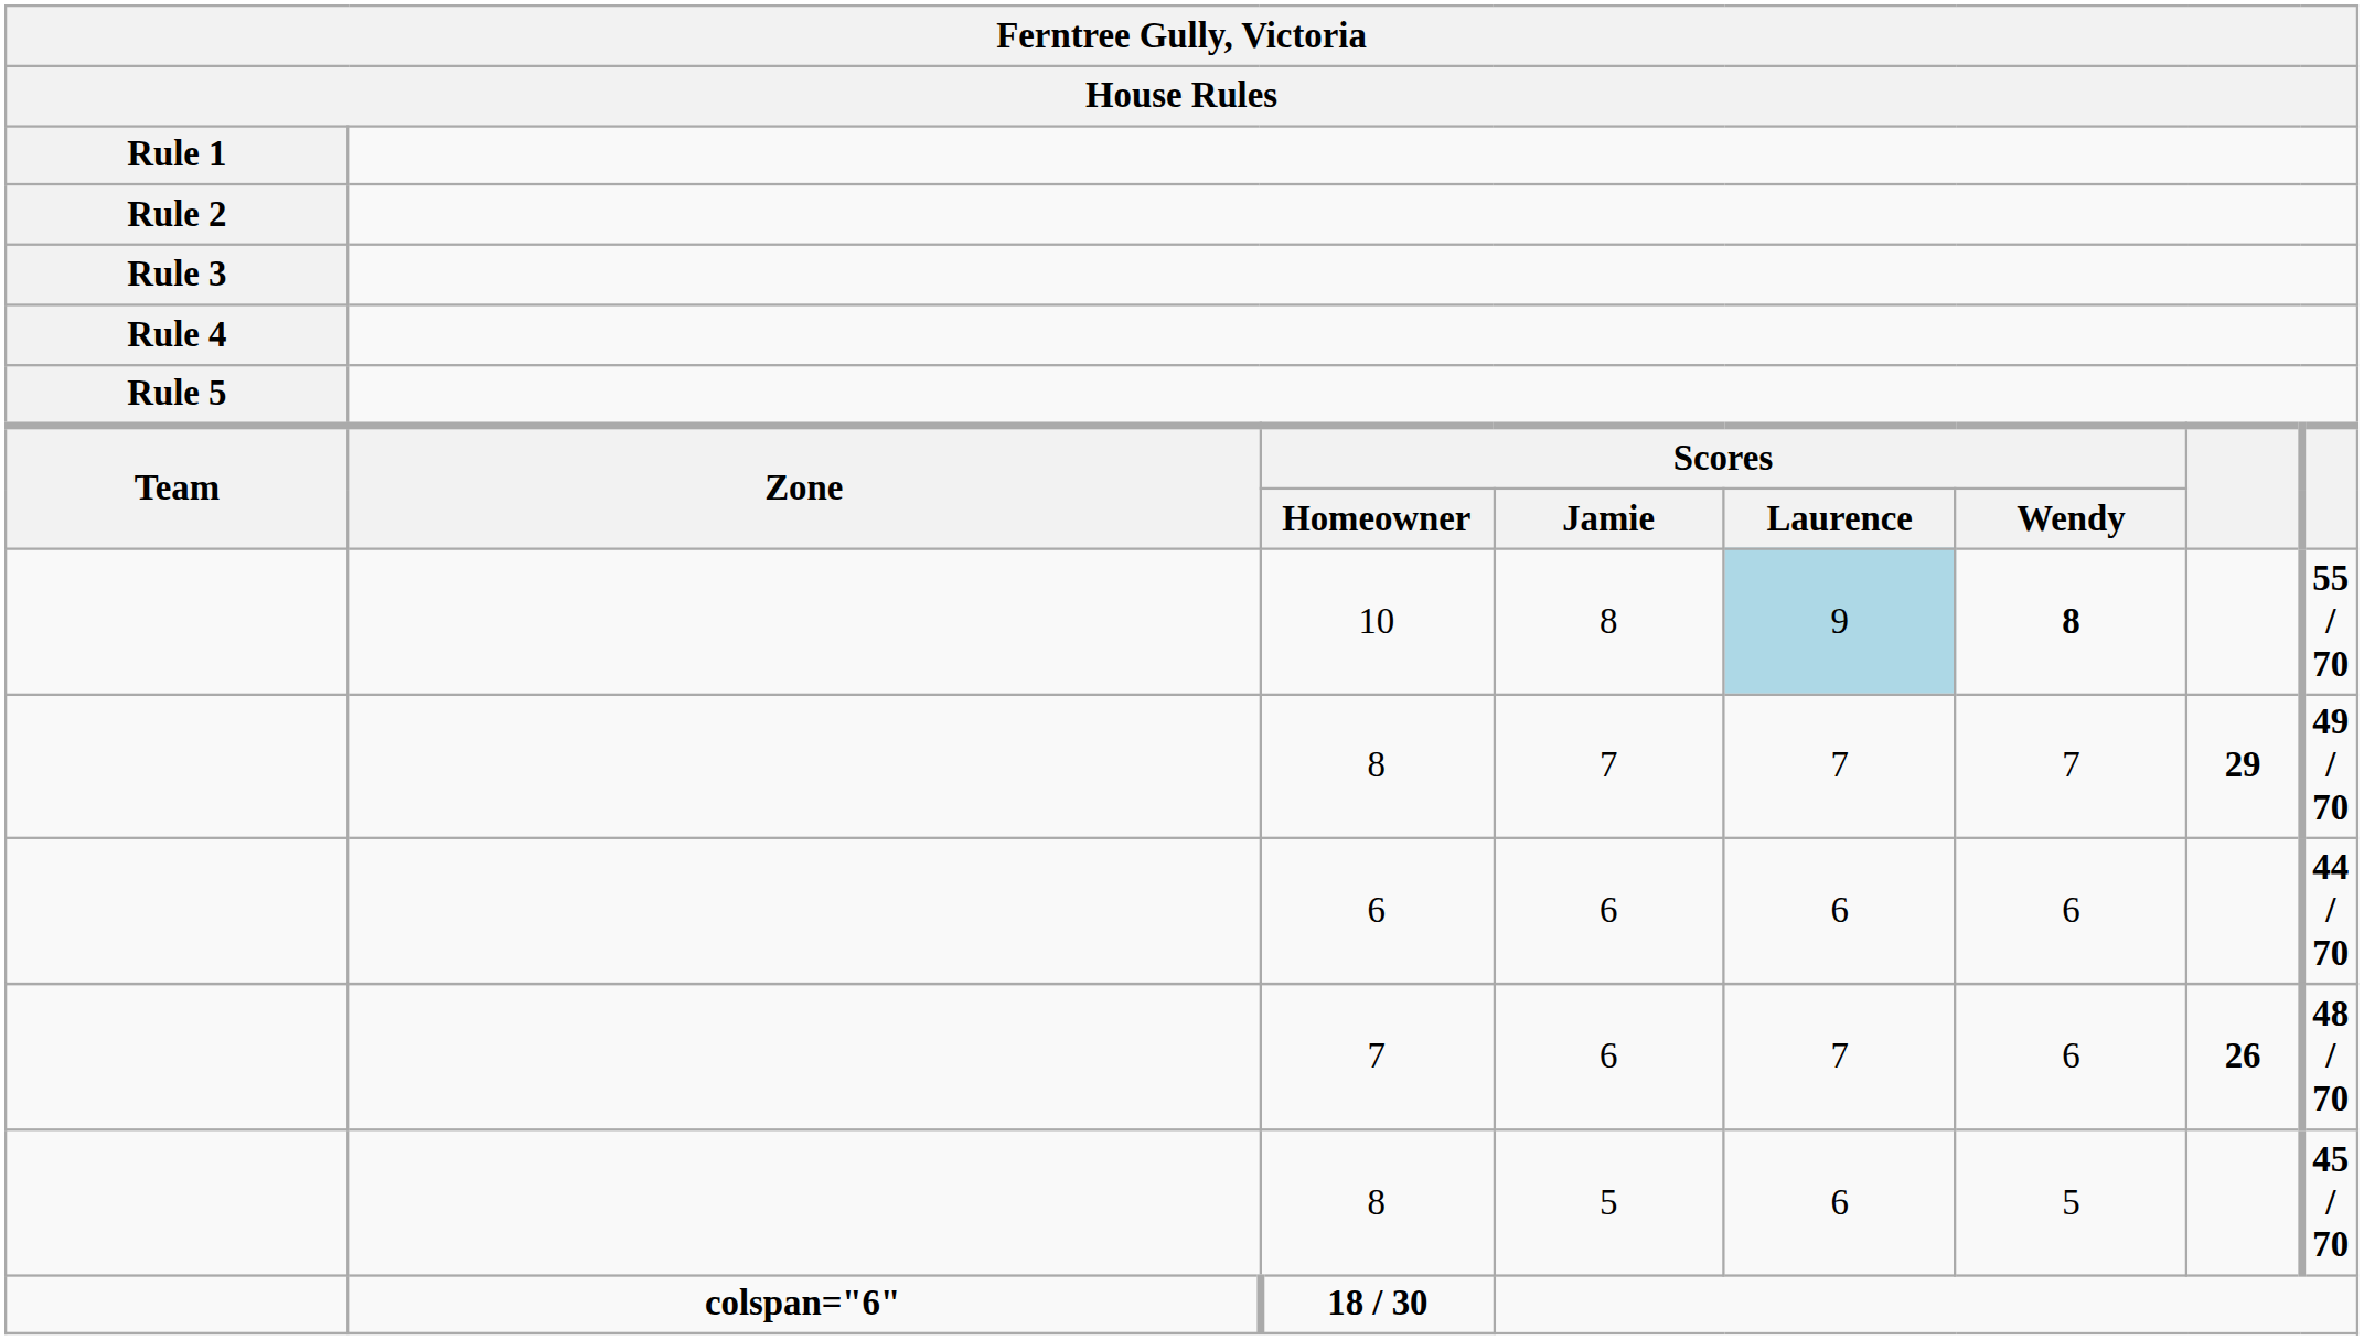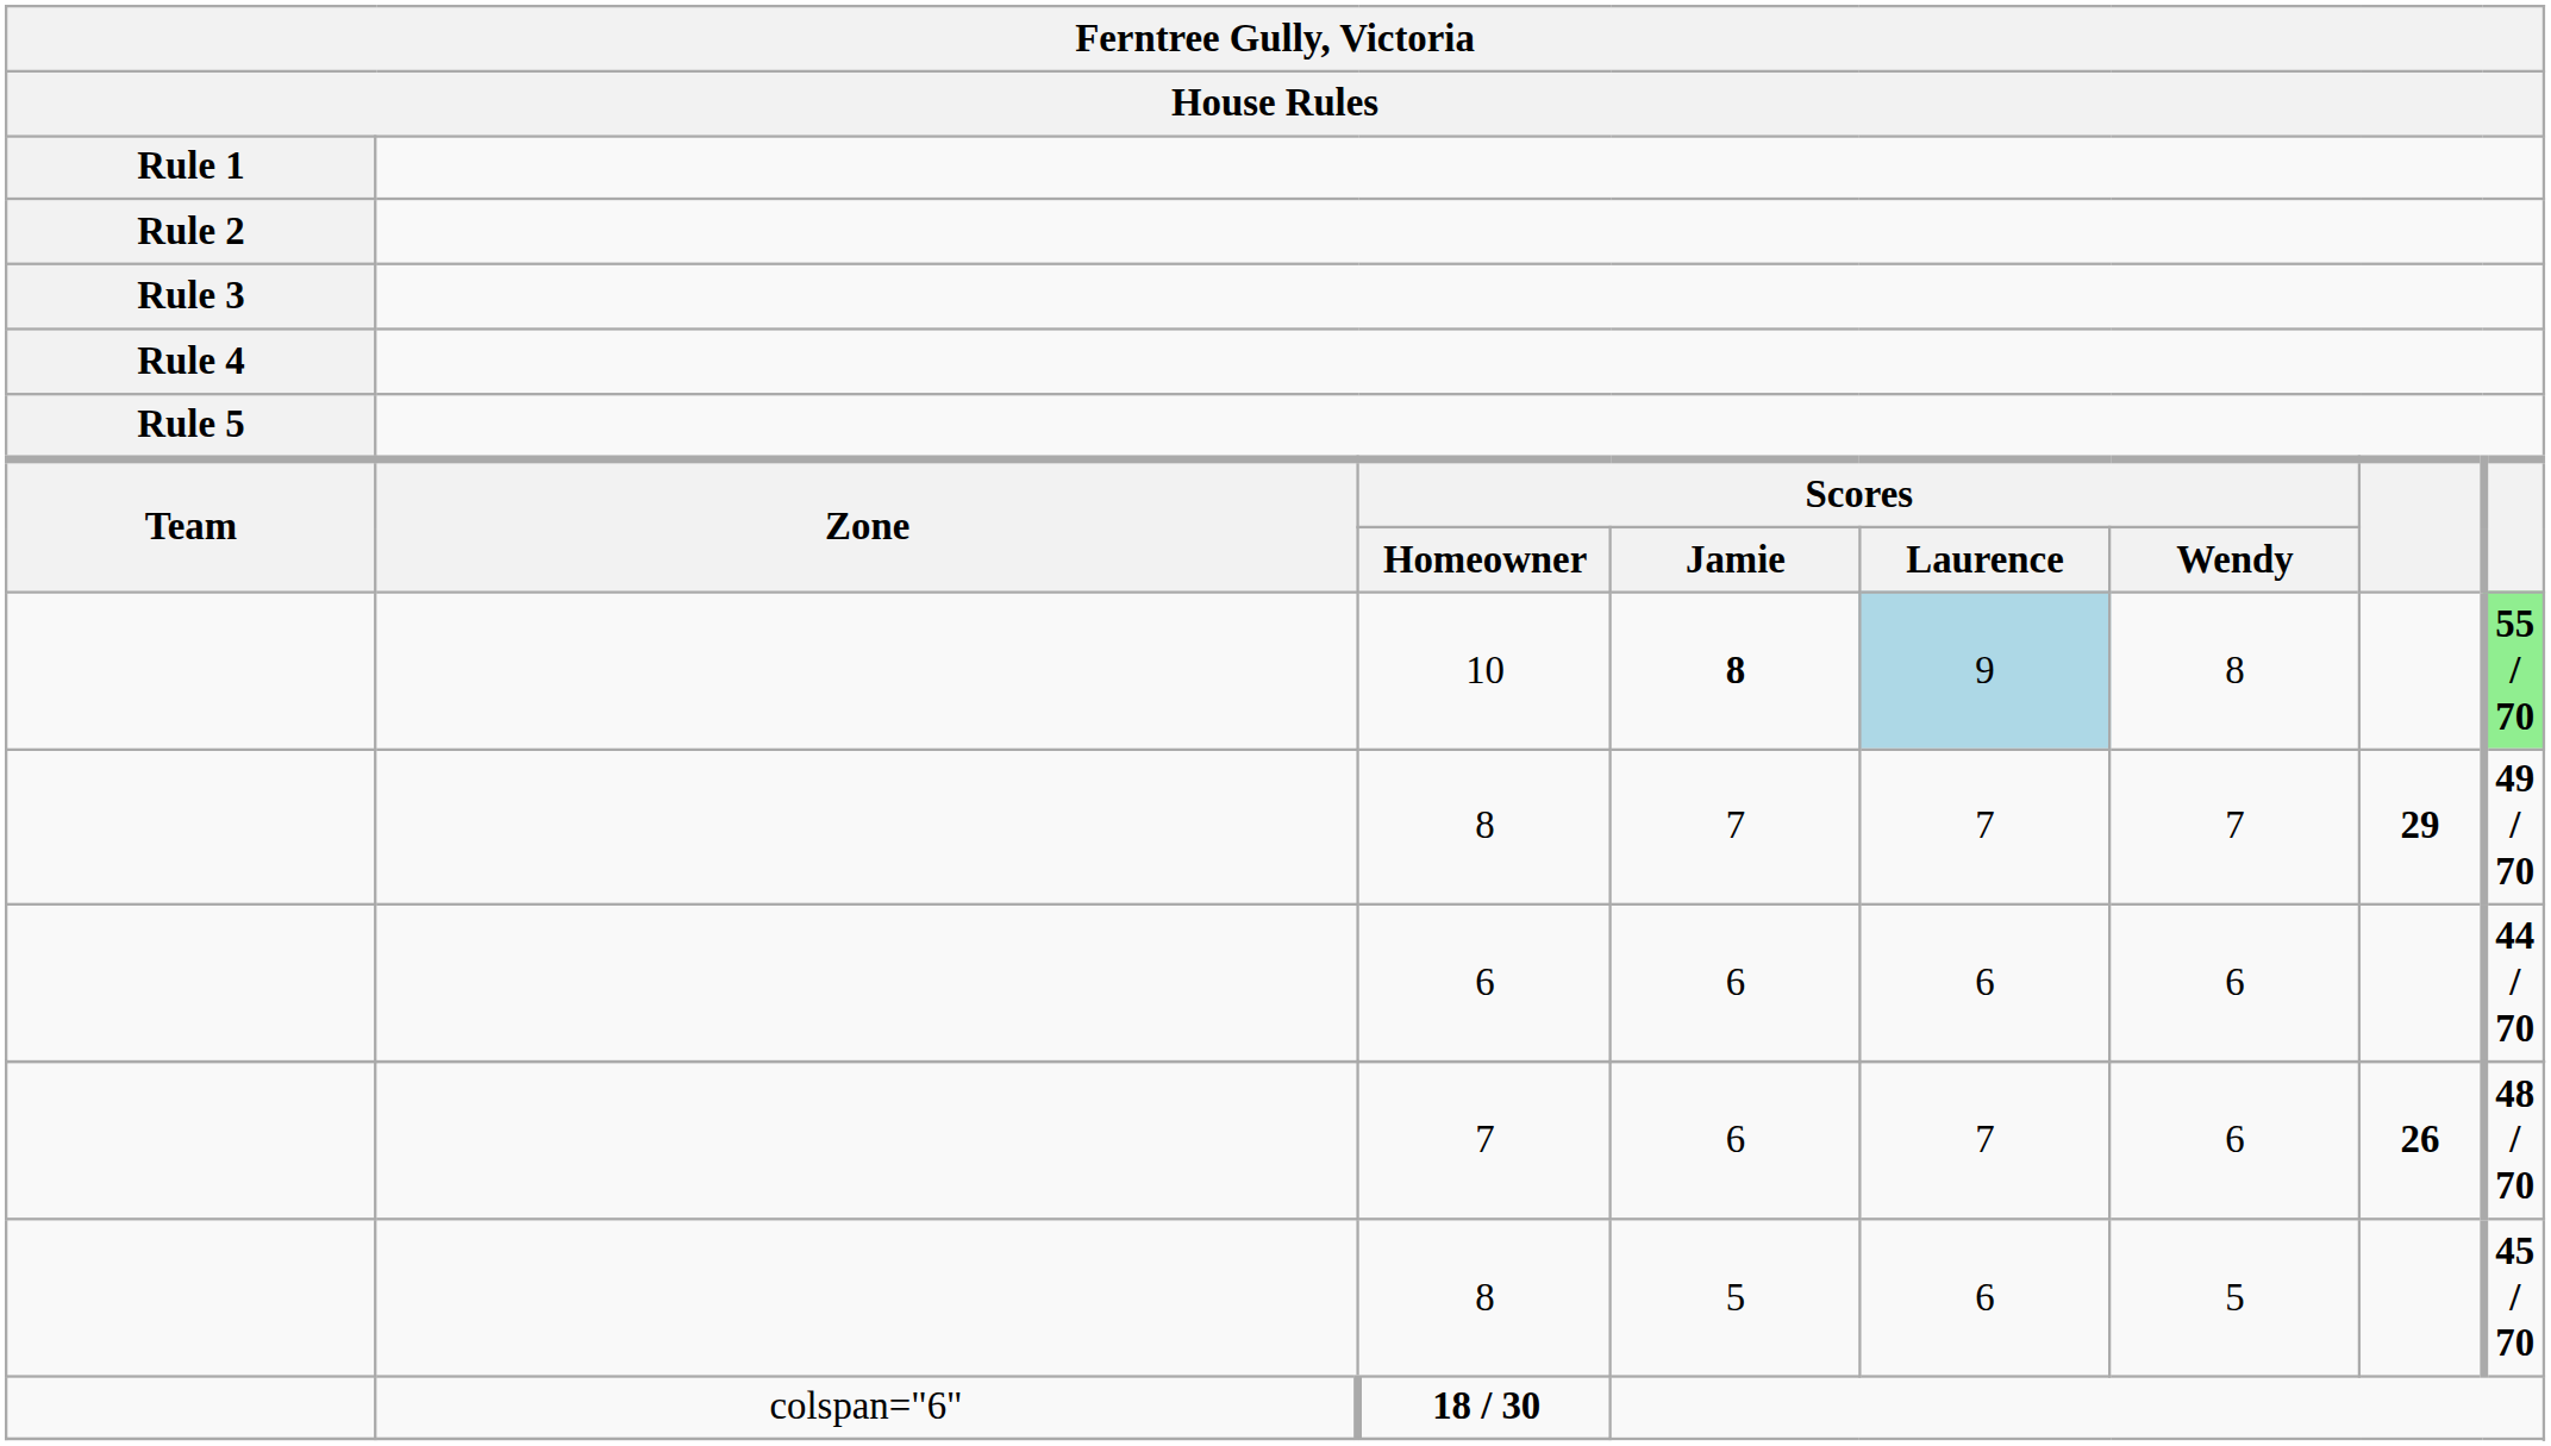10 | column 4: normal -> bold
10 | column 6: bold -> normal
10 | column 8: no background -> lightgreen background
18 / 30 | column 2: bold -> normal
